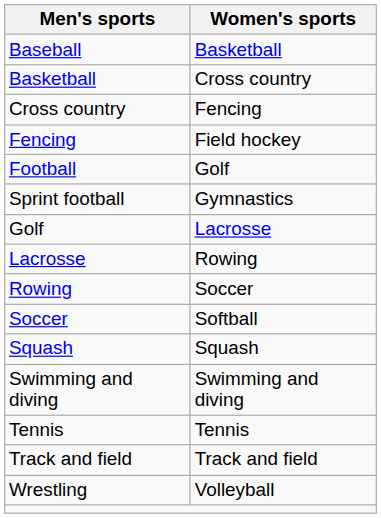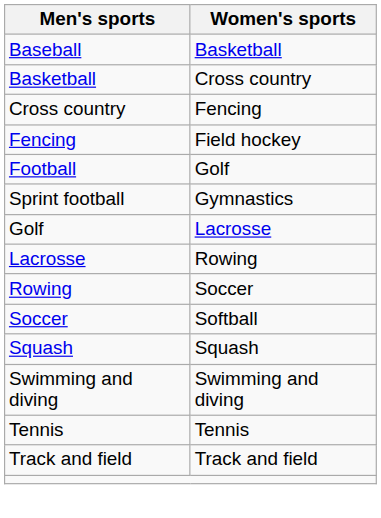- row: Wrestling | Volleyball
